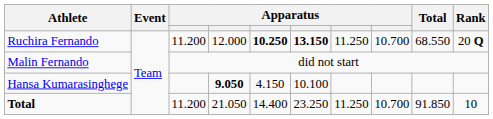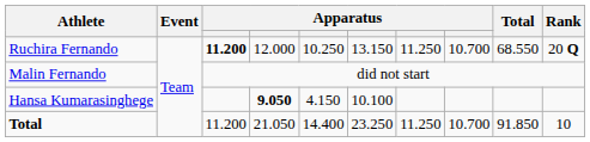Ruchira Fernando | column 3: normal -> bold
Ruchira Fernando | column 5: bold -> normal
Ruchira Fernando | column 6: bold -> normal
